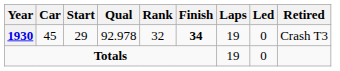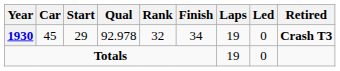1930 | Finish: bold -> normal
1930 | Retired: normal -> bold
